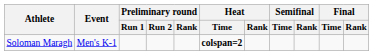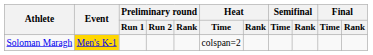Soloman Maragh | Event: no background -> gold background
Soloman Maragh | Heat / Time: bold -> normal
